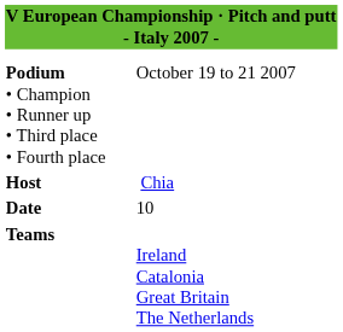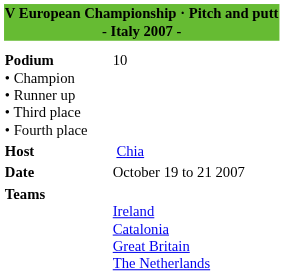row 2 | column 2: October 19 to 21 2007 -> 10
row 4 | column 2: 10 -> October 19 to 21 2007
